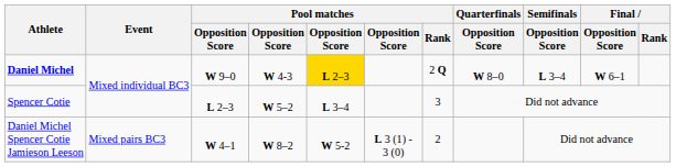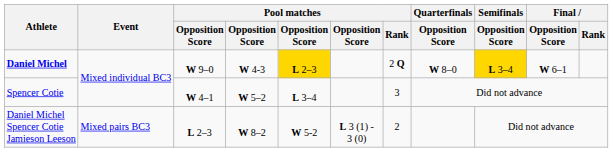Daniel Michel | Semifinals / Opposition Score: no background -> gold background
Spencer Cotie | column 3: L 2–3 -> W 4–1
Daniel Michel Spencer Cotie Jamieson Leeson | column 3: W 4–1 -> L 2–3
